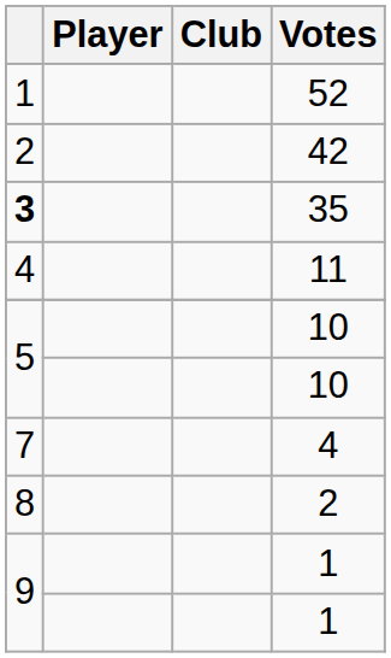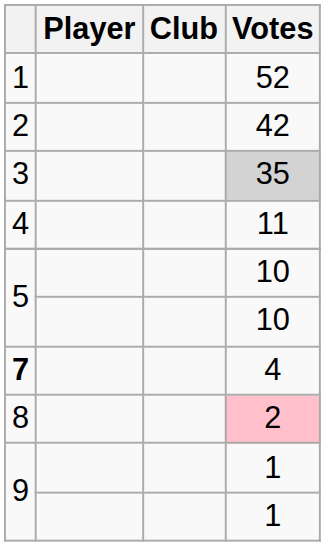3 | column 1: bold -> normal
3 | Votes: no background -> lightgrey background
7 | column 1: normal -> bold
8 | Votes: no background -> pink background
